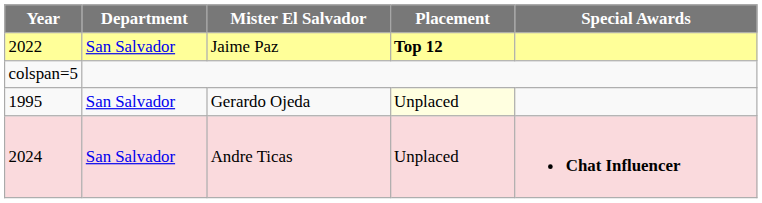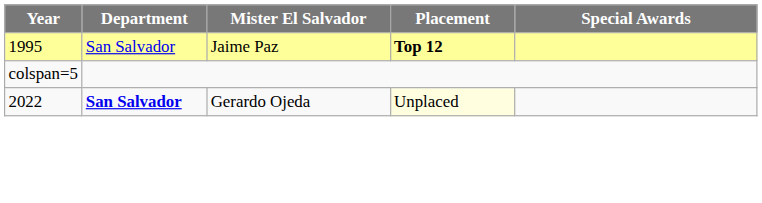Jaime Paz | Year: 2022 -> 1995
Gerardo Ojeda | Year: 1995 -> 2022
Gerardo Ojeda | Department: normal -> bold
- row: 2024 | San Salvador | Andre Ticas | Unplaced | Chat Influencer
